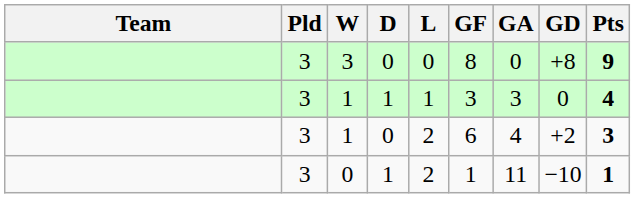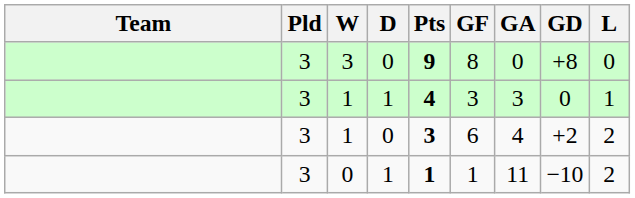columns swapped: L <-> Pts
